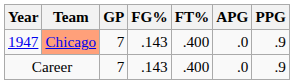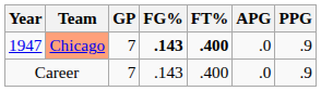1947 | FG%: normal -> bold
1947 | FT%: normal -> bold
